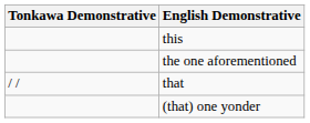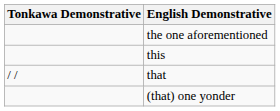rows swapped: the one aforementioned <-> this
